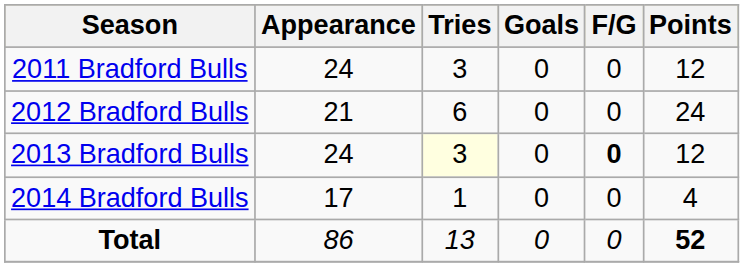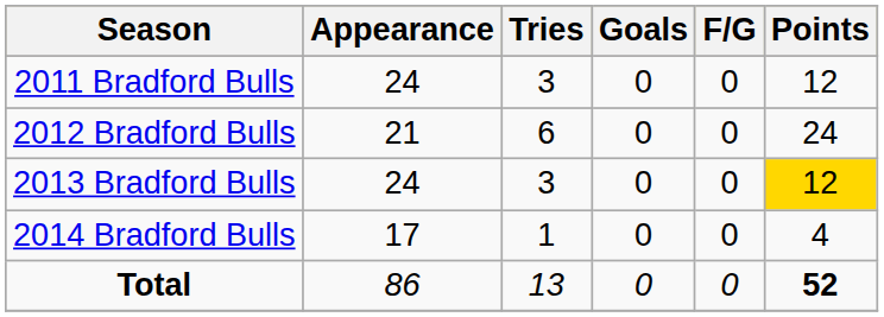2013 Bradford Bulls | Tries: lightyellow background -> no background
2013 Bradford Bulls | F/G: bold -> normal
2013 Bradford Bulls | Points: no background -> gold background
